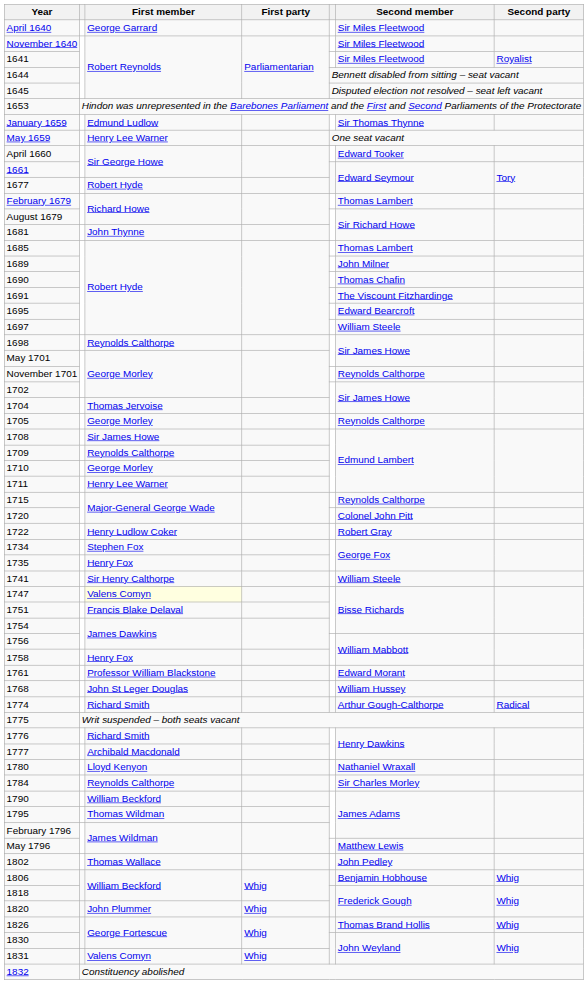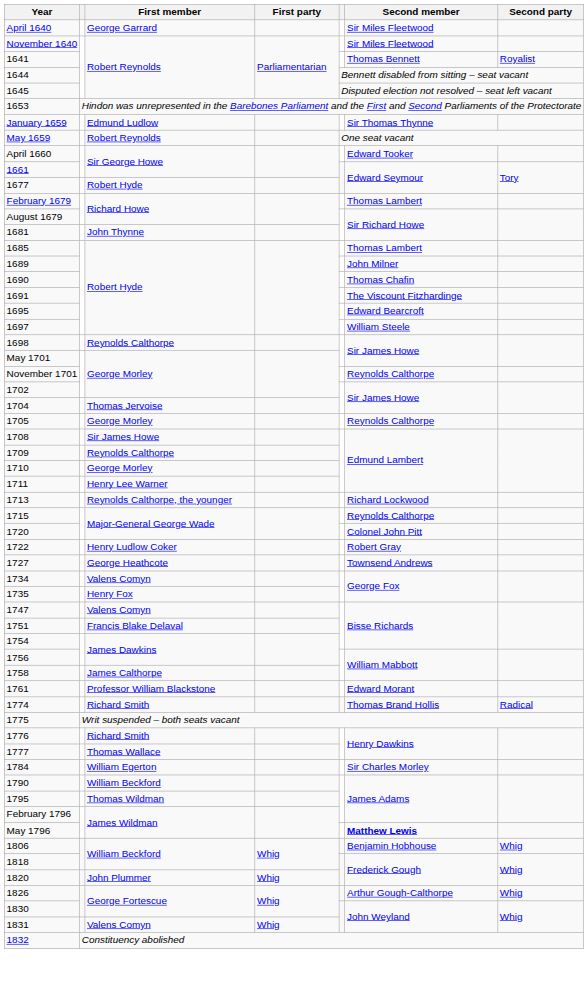1641 | Second member: Sir Miles Fleetwood -> Thomas Bennett
May 1659 | First member: Henry Lee Warner -> Robert Reynolds
+ row: 1713 | Reynolds Calthorpe, the younger | Richard Lockwood
+ row: 1727 | George Heathcote | Townsend Andrews
1734 | First member: Stephen Fox -> Valens Comyn
- row: 1741 | Sir Henry Calthorpe | William Steele
1747 | First member: lightyellow background -> no background
1758 | First member: Henry Fox -> James Calthorpe
- row: 1768 | John St Leger Douglas | William Hussey
1774 | Second member: Arthur Gough-Calthorpe -> Thomas Brand Hollis
1777 | First member: Archibald Macdonald -> Thomas Wallace
- row: 1780 | Lloyd Kenyon | Nathaniel Wraxall
1784 | First member: Reynolds Calthorpe -> William Egerton
May 1796 | Second member: normal -> bold
- row: 1802 | Thomas Wallace | John Pedley
1826 | Second member: Thomas Brand Hollis -> Arthur Gough-Calthorpe
